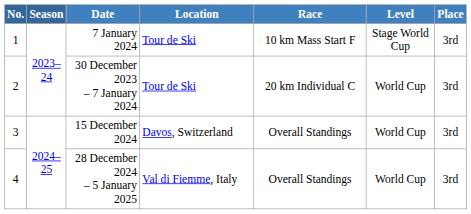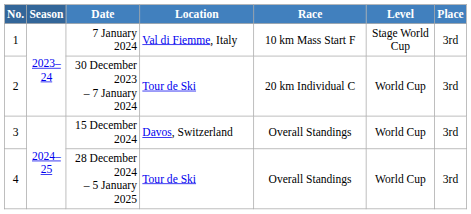7 January 2024 | Location: Tour de Ski -> Val di Fiemme, Italy
28 December 2024 – 5 January 2025 | Location: Val di Fiemme, Italy -> Tour de Ski
